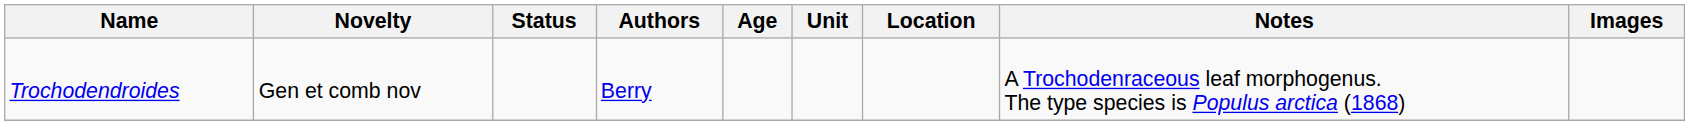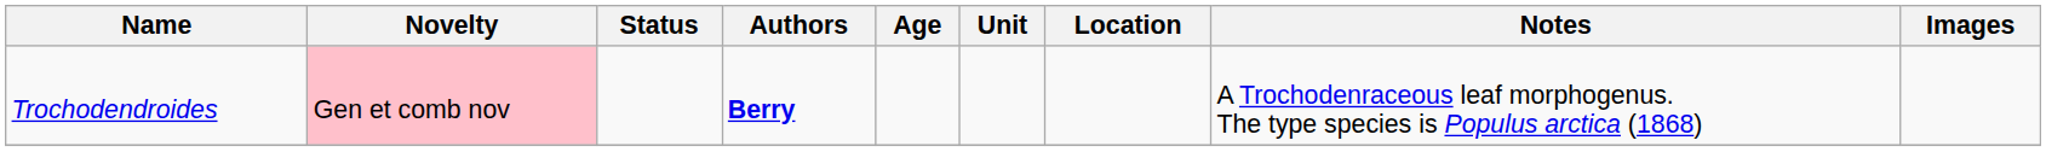Trochodendroides | Novelty: no background -> pink background
Trochodendroides | Authors: normal -> bold
